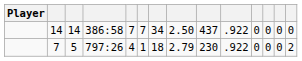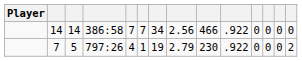row 2 | column 8: 2.50 -> 2.56
row 2 | column 9: 437 -> 466
row 3 | column 7: 18 -> 19
